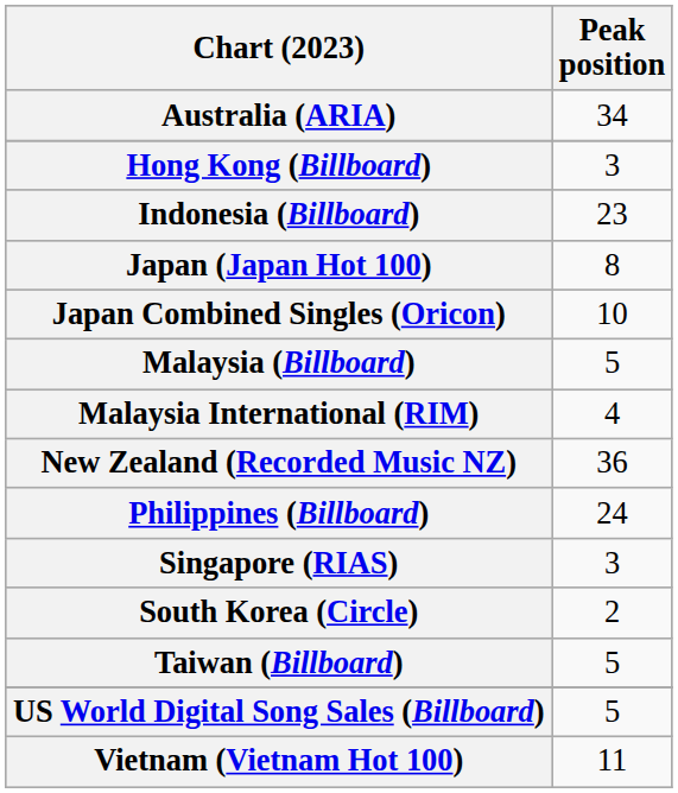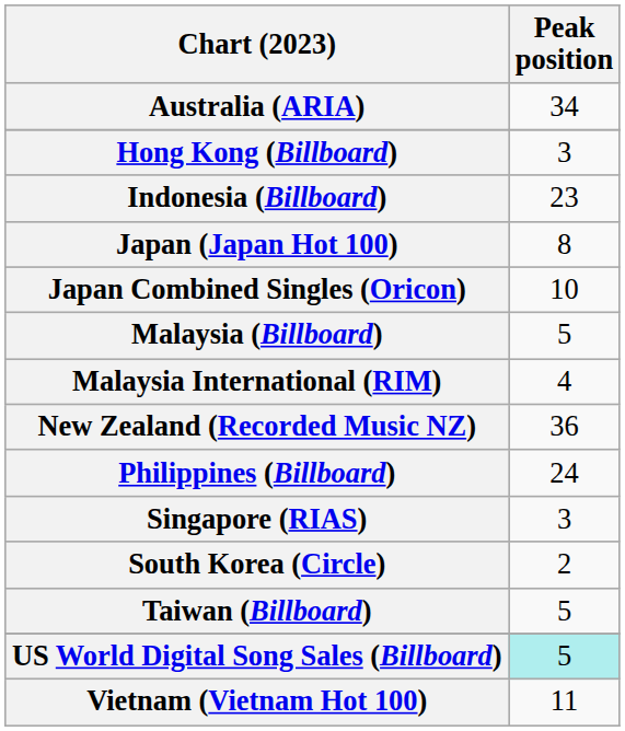US World Digital Song Sales (Billboard) | Peak position: no background -> paleturquoise background
